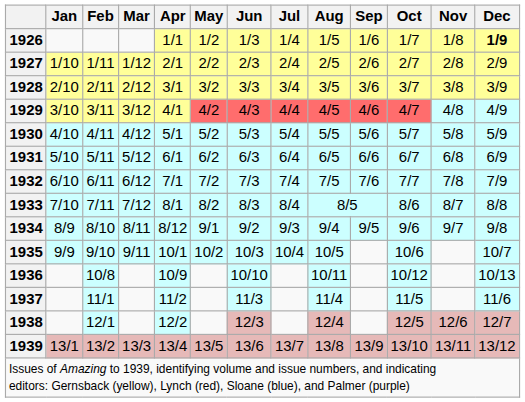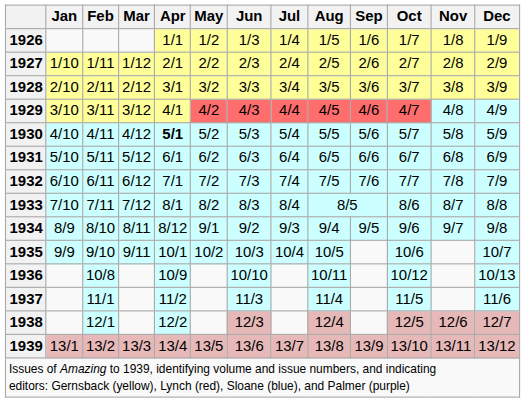1926 | Dec: bold -> normal
1930 | Apr: normal -> bold
